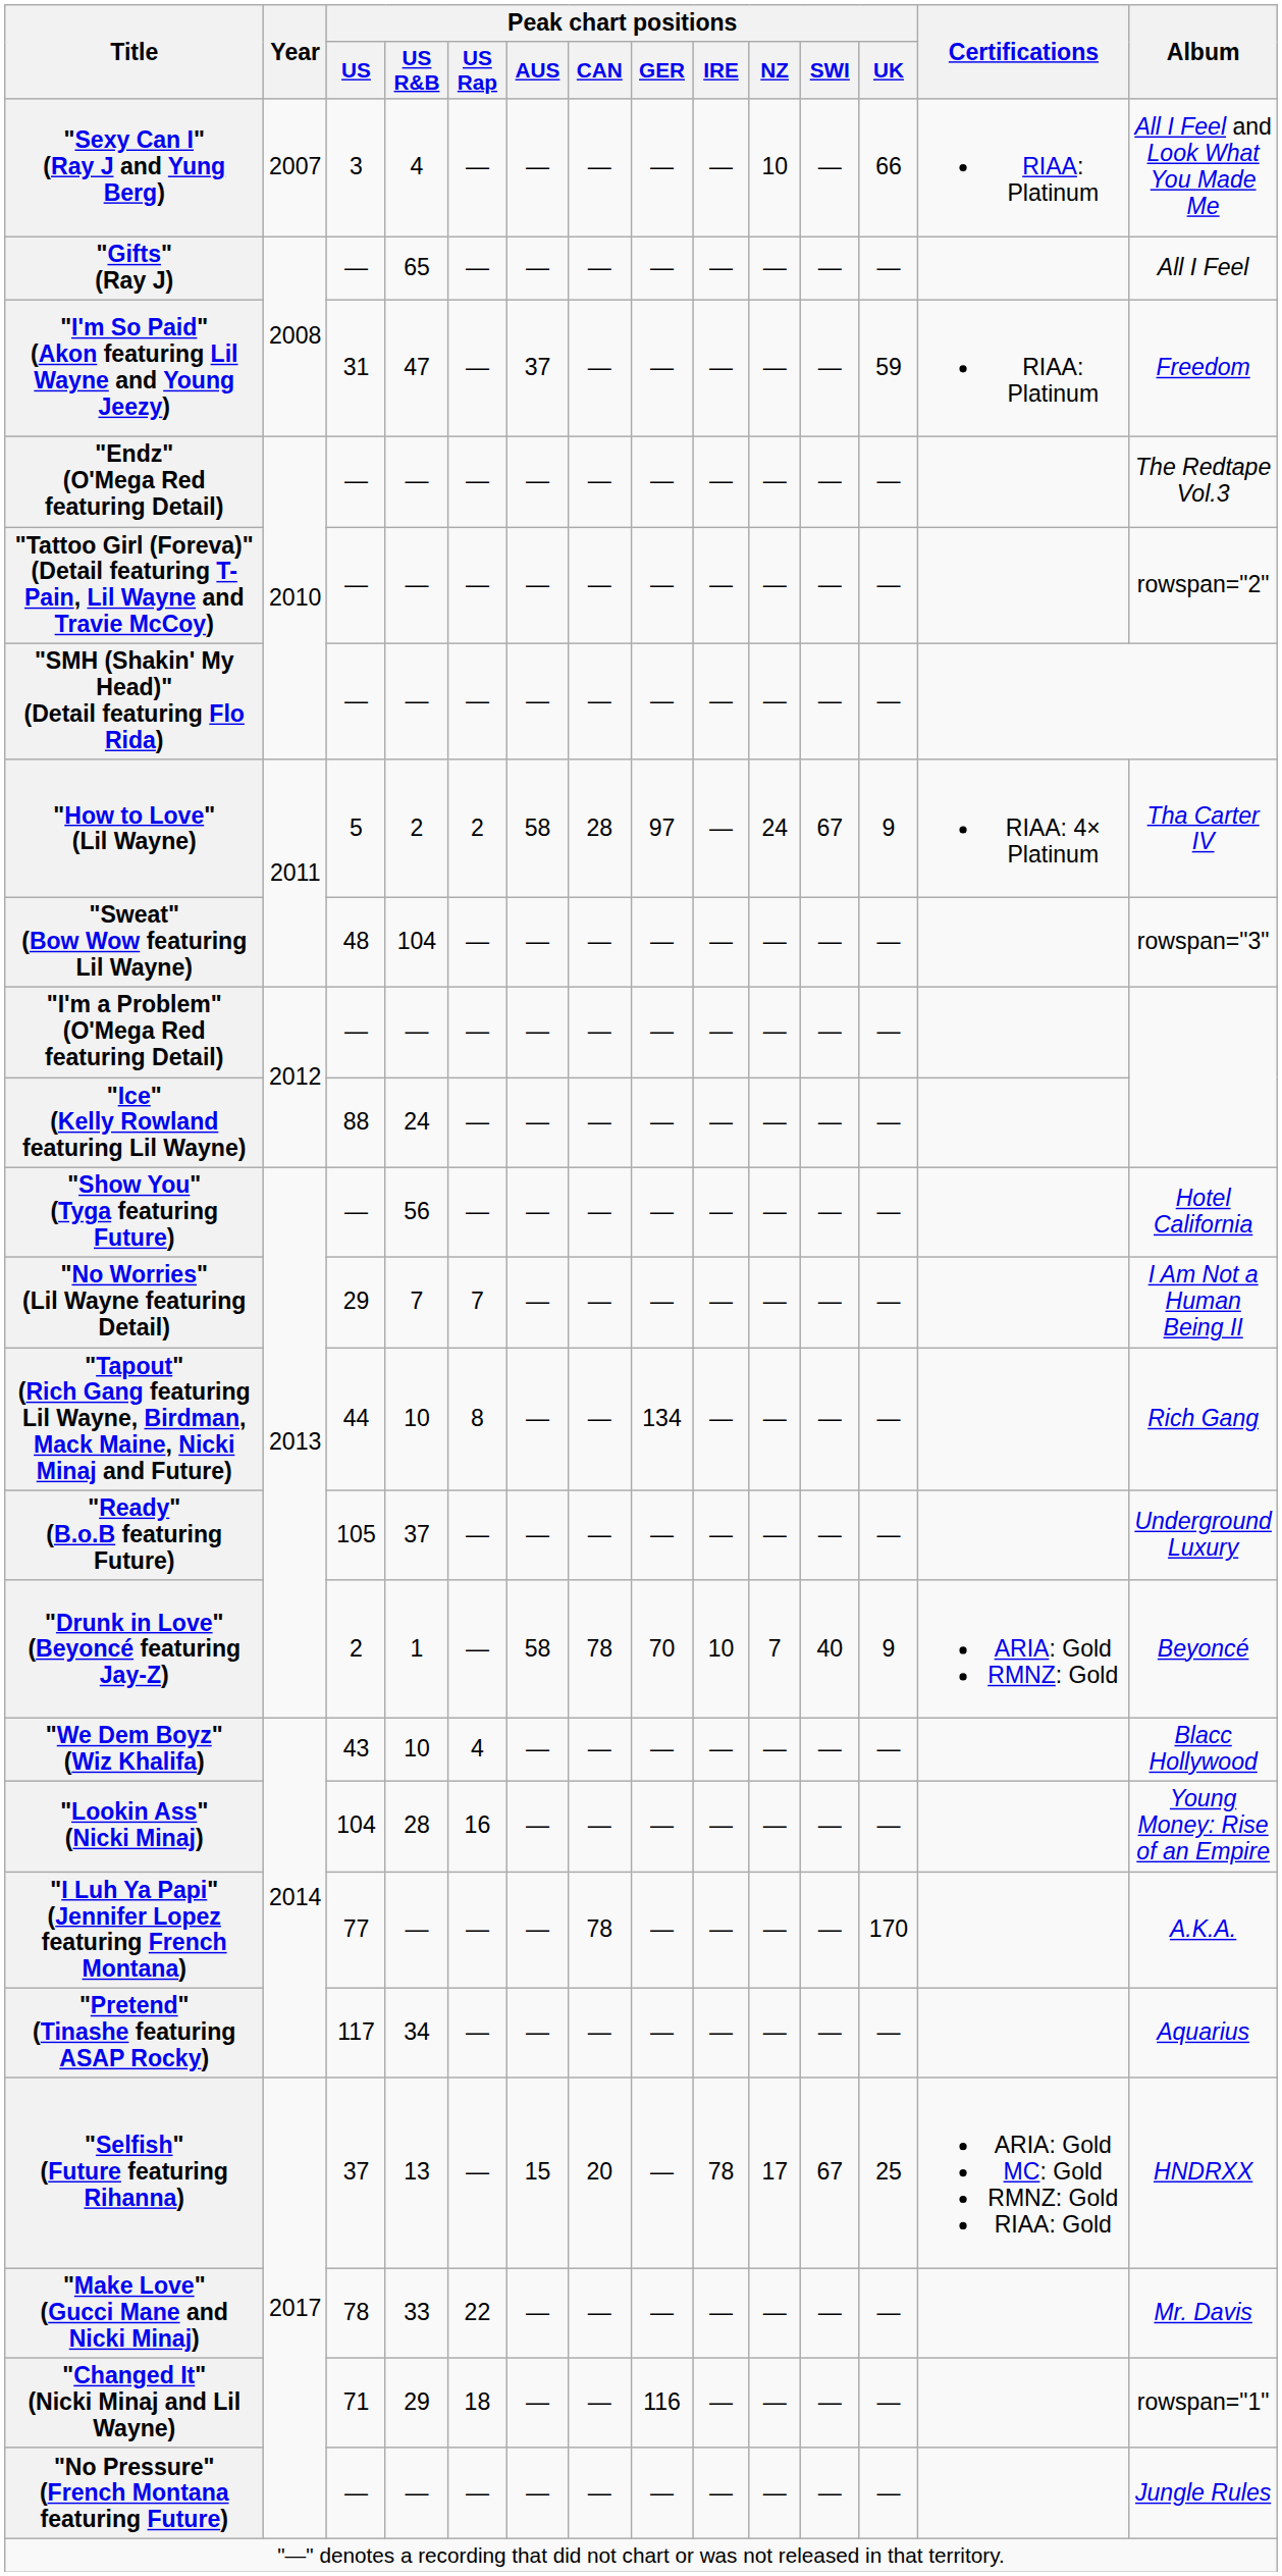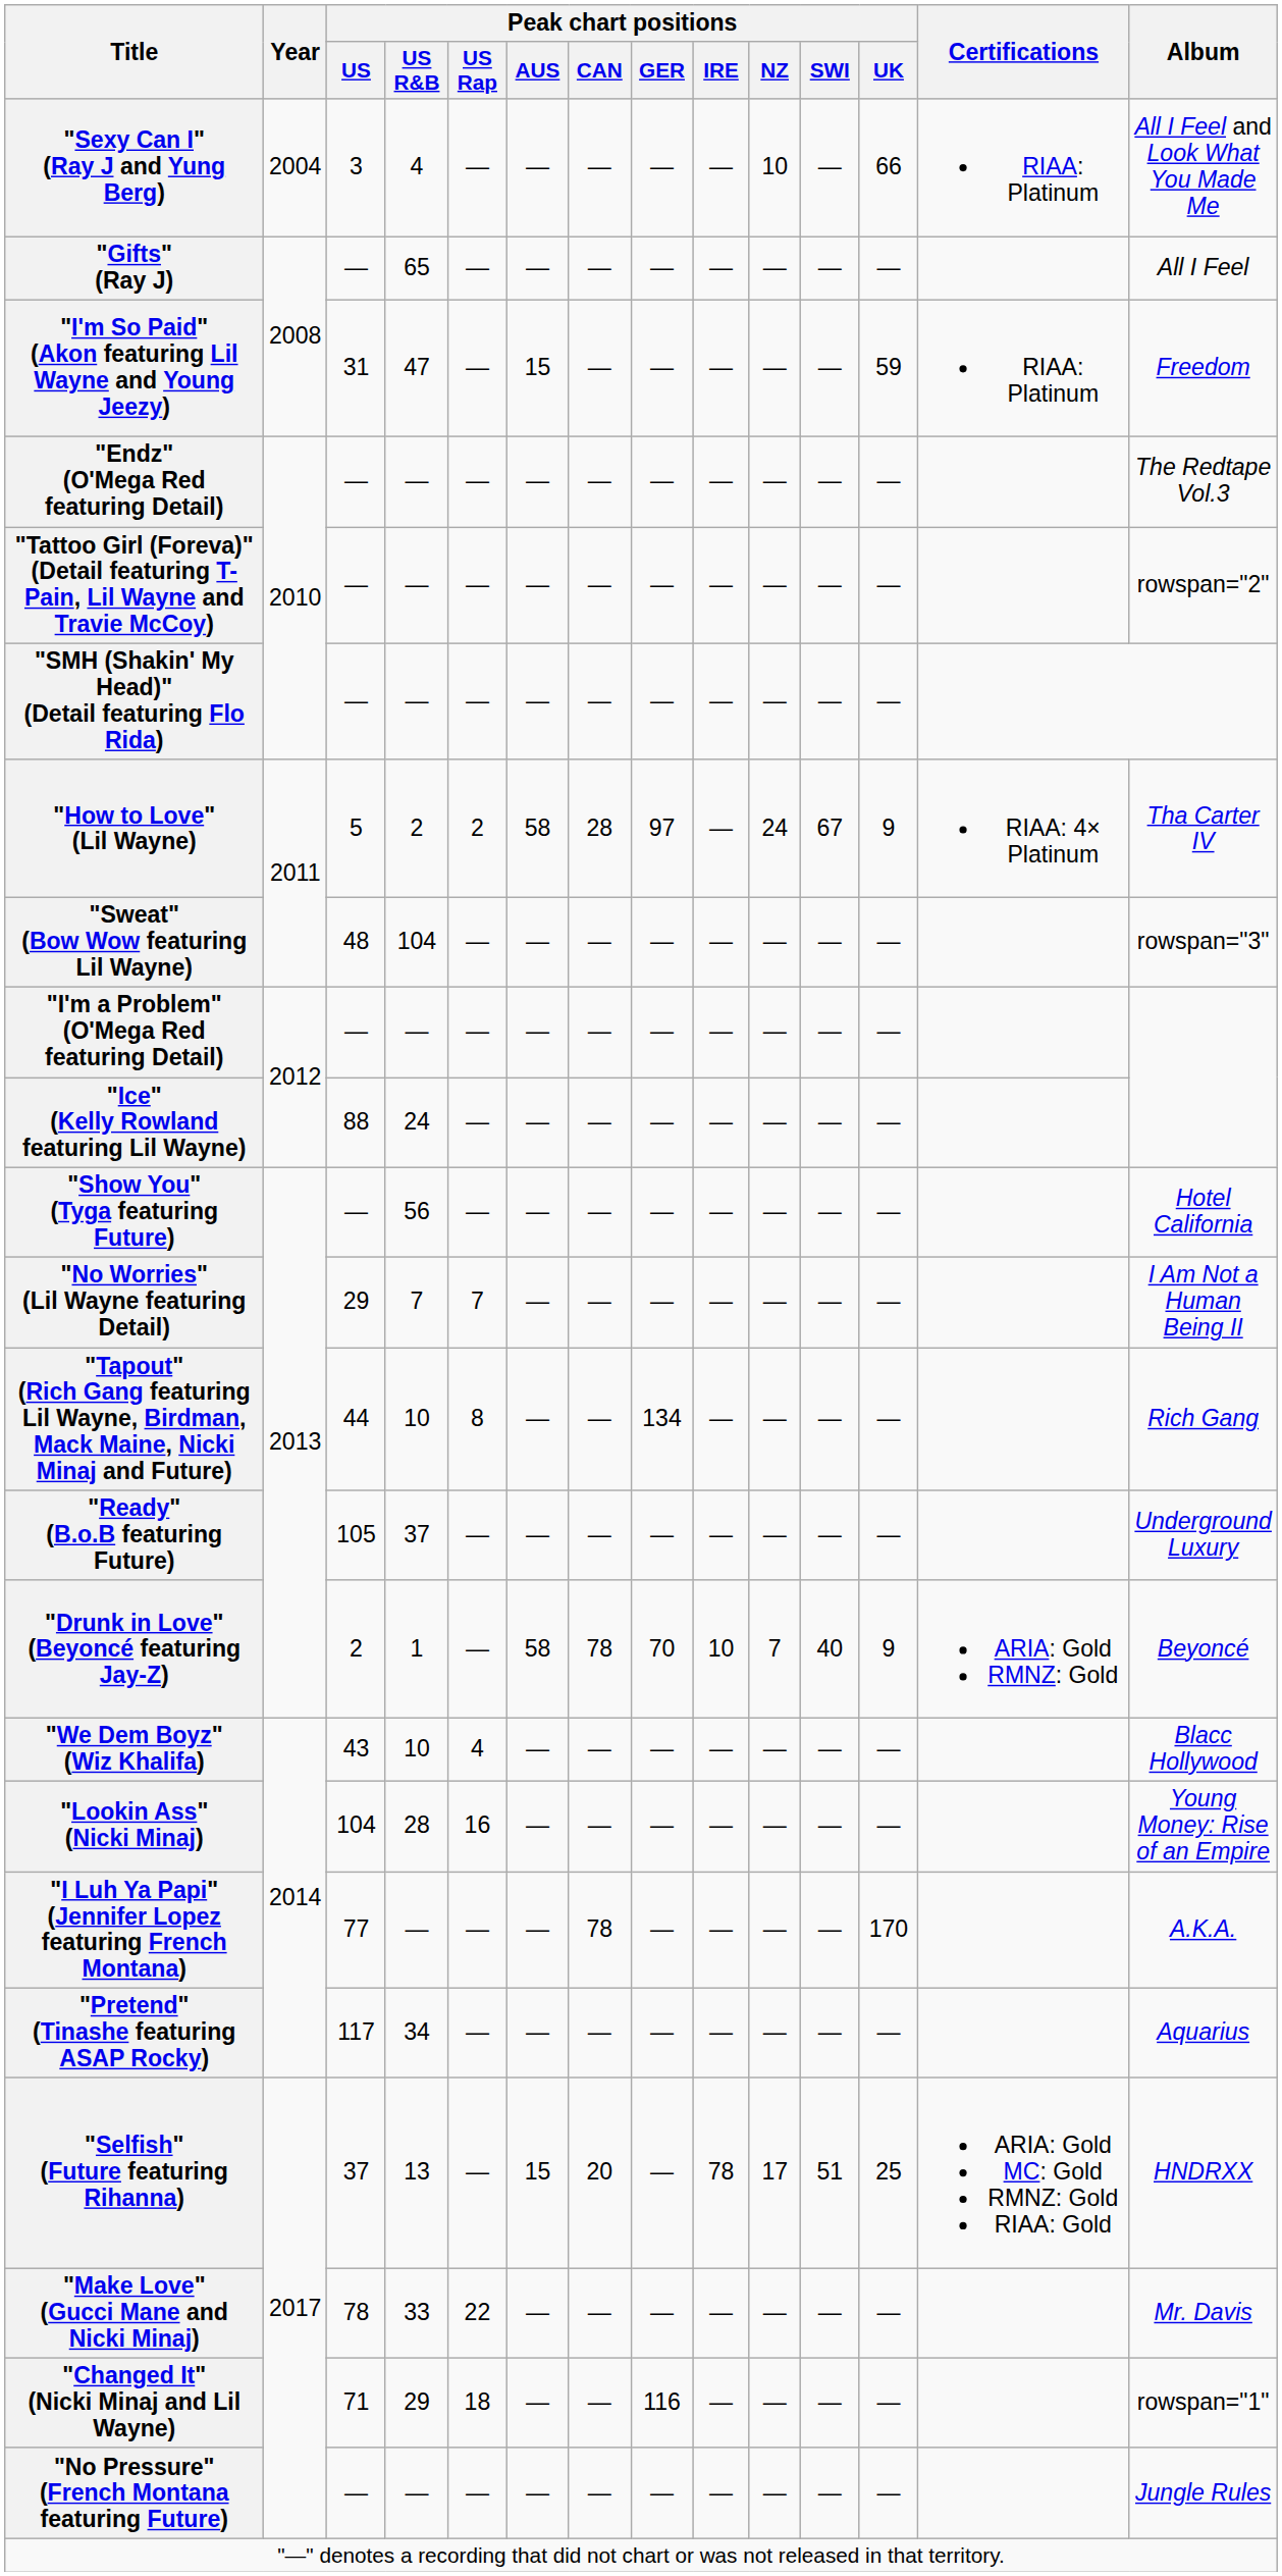"Sexy Can I" (Ray J and Yung Berg) | Year: 2007 -> 2004
"I'm So Paid" (Akon featuring Lil Wayne and Young Jeezy) | Peak chart positions / AUS: 37 -> 15
"Selfish" (Future featuring Rihanna) | Peak chart positions / SWI: 67 -> 51
